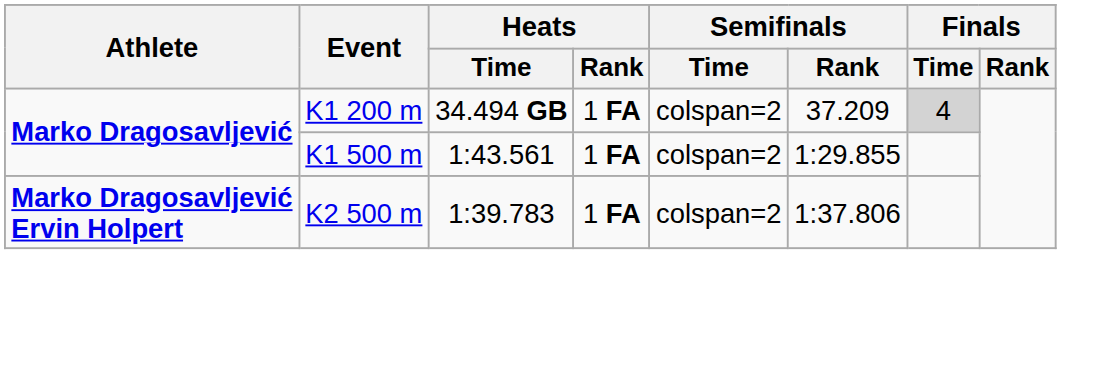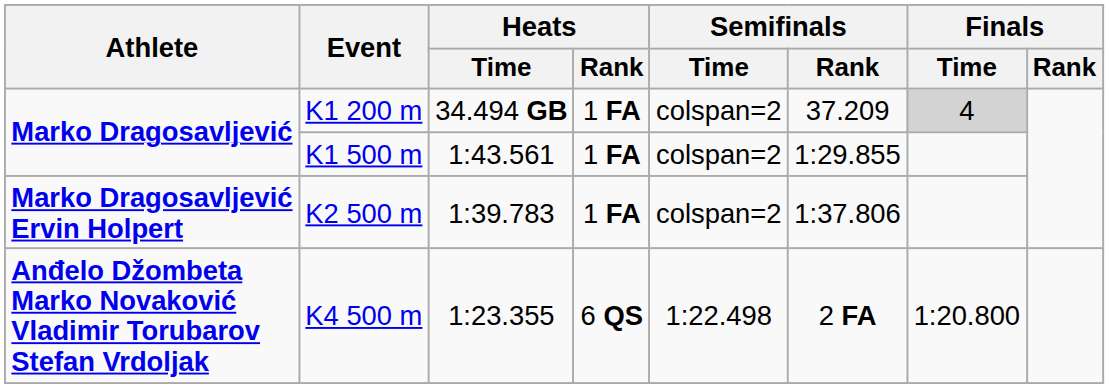+ row: Anđelo Džombeta Marko Novaković Vladimir Torubarov Stefan Vrdoljak | K4 500 m | 1:23.355 | 6 QS | 1:22.498 | 2 FA | 1:20.800
